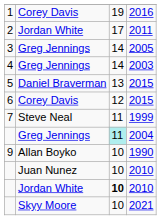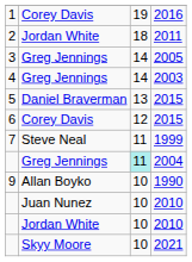2011 | column 3: 17 -> 18
Jordan White / 2010 | column 3: bold -> normal
